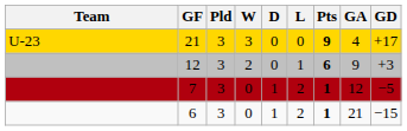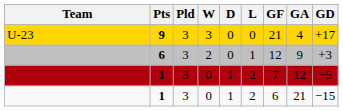columns swapped: Pts <-> GF
